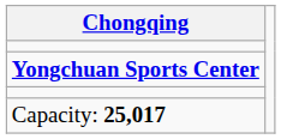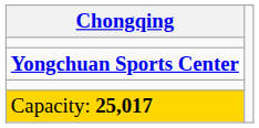row 5 | Chongqing: no background -> gold background
